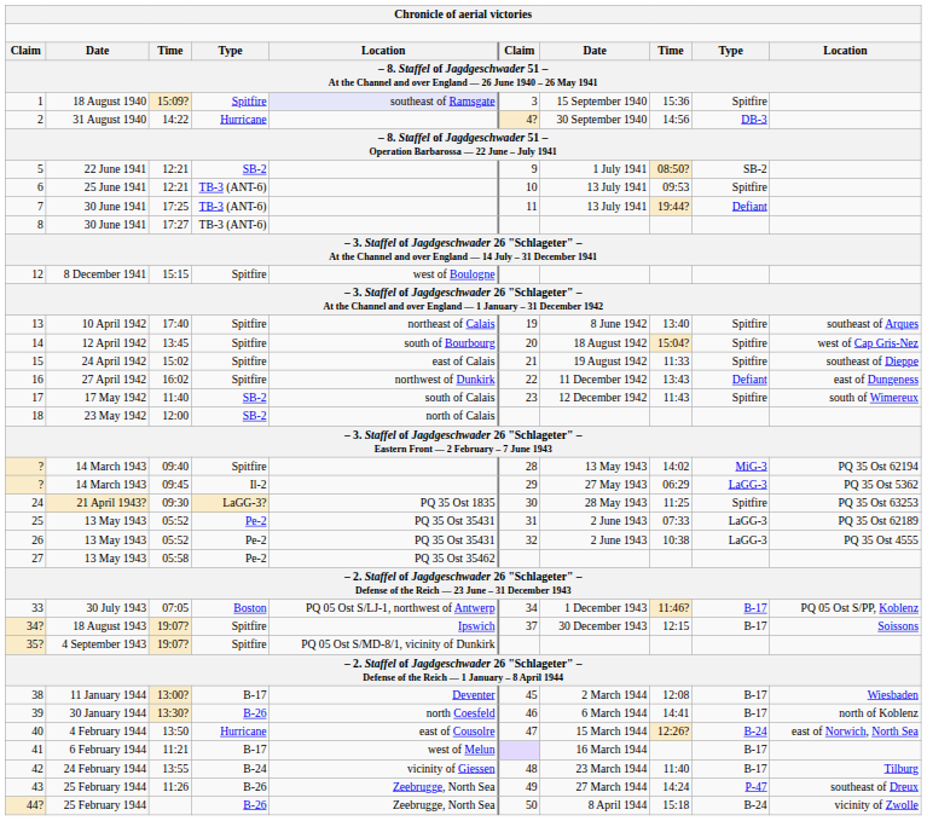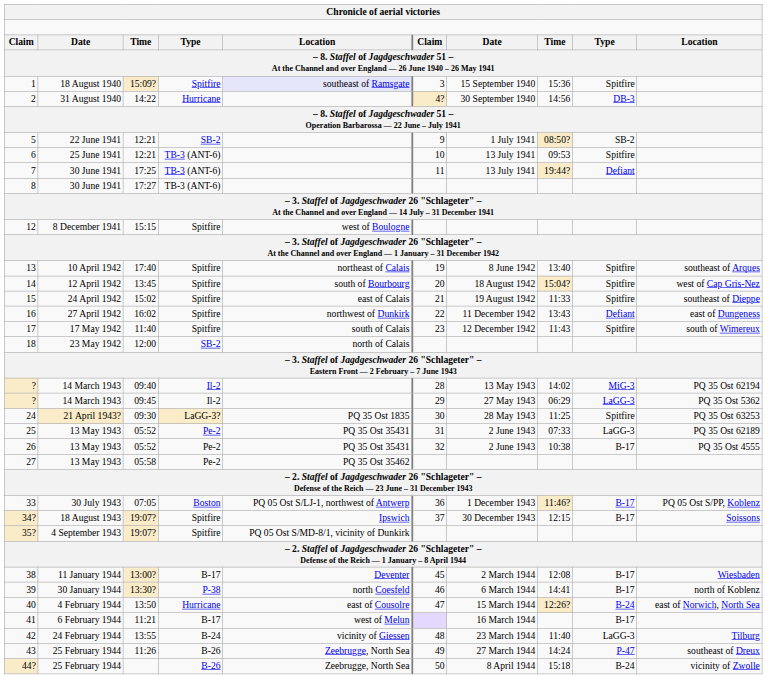17 | column 4: SB-2 -> Spitfire
? / 09:40 | column 4: Spitfire -> Il-2
26 | column 9: LaGG-3 -> B-17
33 | column 6: 34 -> 36
39 | column 4: B-26 -> P-38
42 | column 9: B-17 -> LaGG-3
